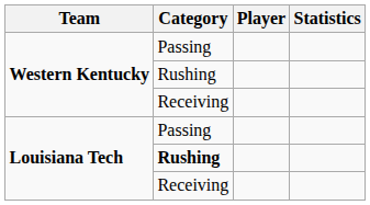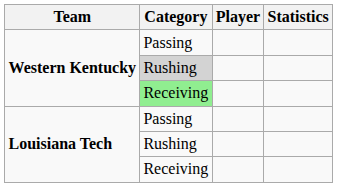Western Kentucky / Rushing | Category: no background -> lightgrey background
Western Kentucky / Receiving | Category: no background -> lightgreen background
Louisiana Tech / Rushing | Category: bold -> normal
